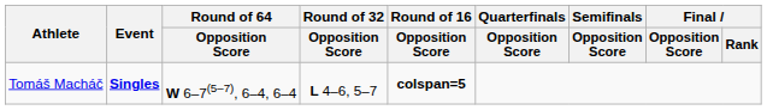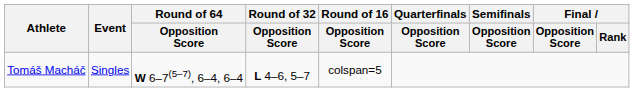Tomáš Macháč | Event: bold -> normal
Tomáš Macháč | Round of 16 / Opposition Score: bold -> normal
